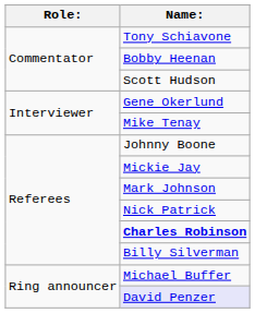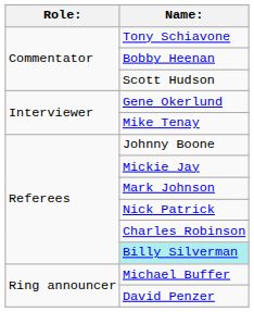Charles Robinson | Name:: bold -> normal
Billy Silverman | Name:: no background -> paleturquoise background
David Penzer | Name:: lavender background -> no background
